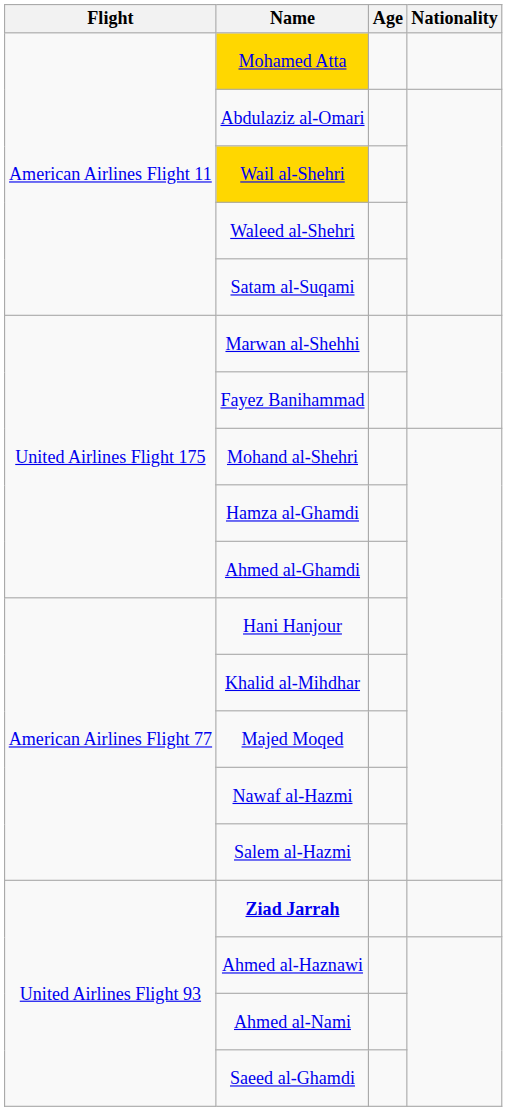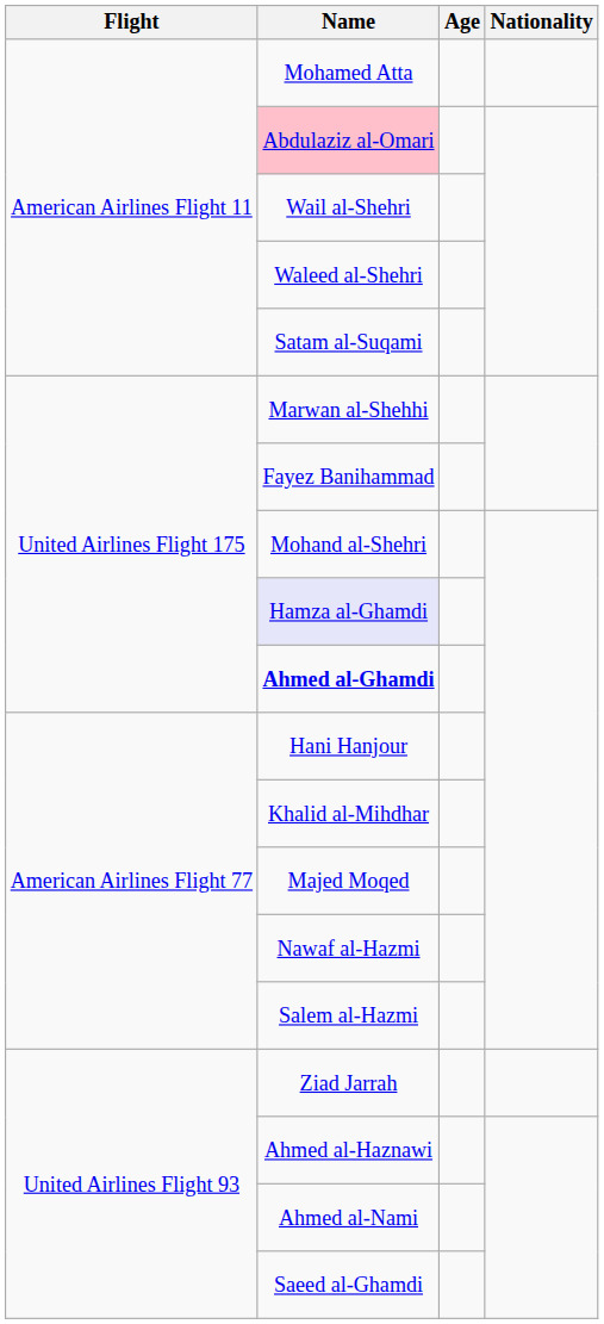Mohamed Atta | Name: gold background -> no background
Abdulaziz al-Omari | Name: no background -> pink background
Wail al-Shehri | Name: gold background -> no background
Hamza al-Ghamdi | Name: no background -> lavender background
Ahmed al-Ghamdi | Name: normal -> bold
Ziad Jarrah | Name: bold -> normal
